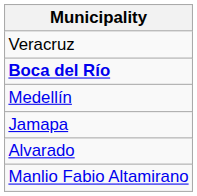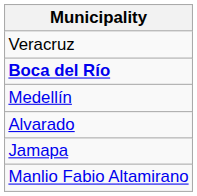row 5 | column 1: Jamapa -> Alvarado
row 6 | column 1: Alvarado -> Jamapa
